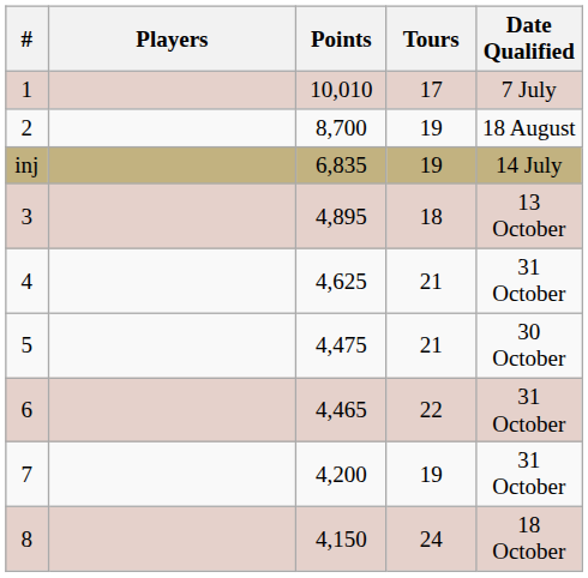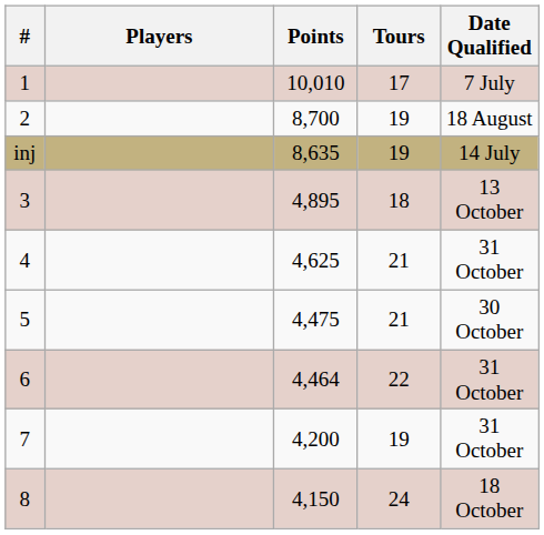inj | Points: 6,835 -> 8,635
6 | Points: 4,465 -> 4,464
